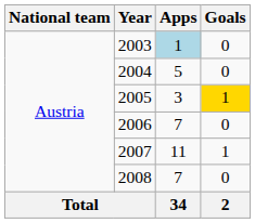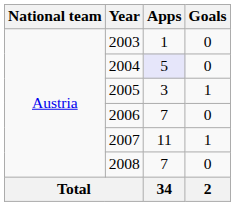2003 | Apps: lightblue background -> no background
2004 | Apps: no background -> lavender background
2005 | Goals: gold background -> no background
